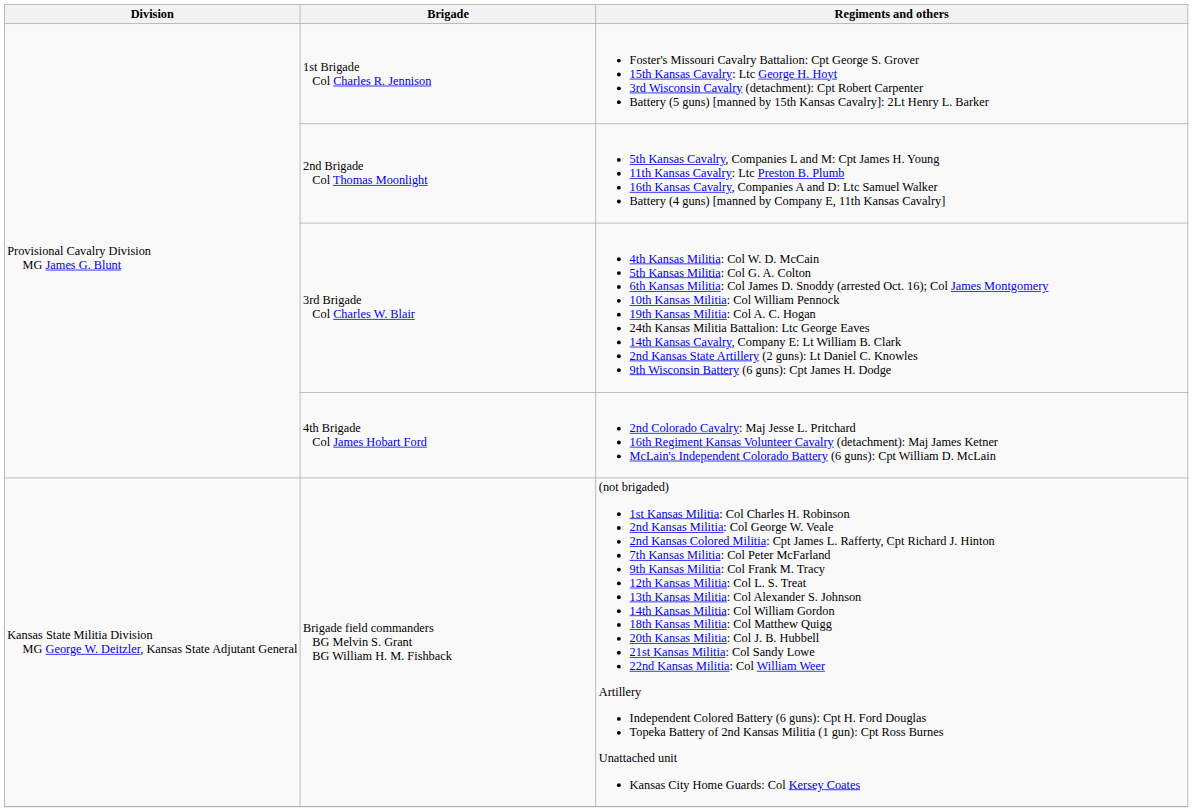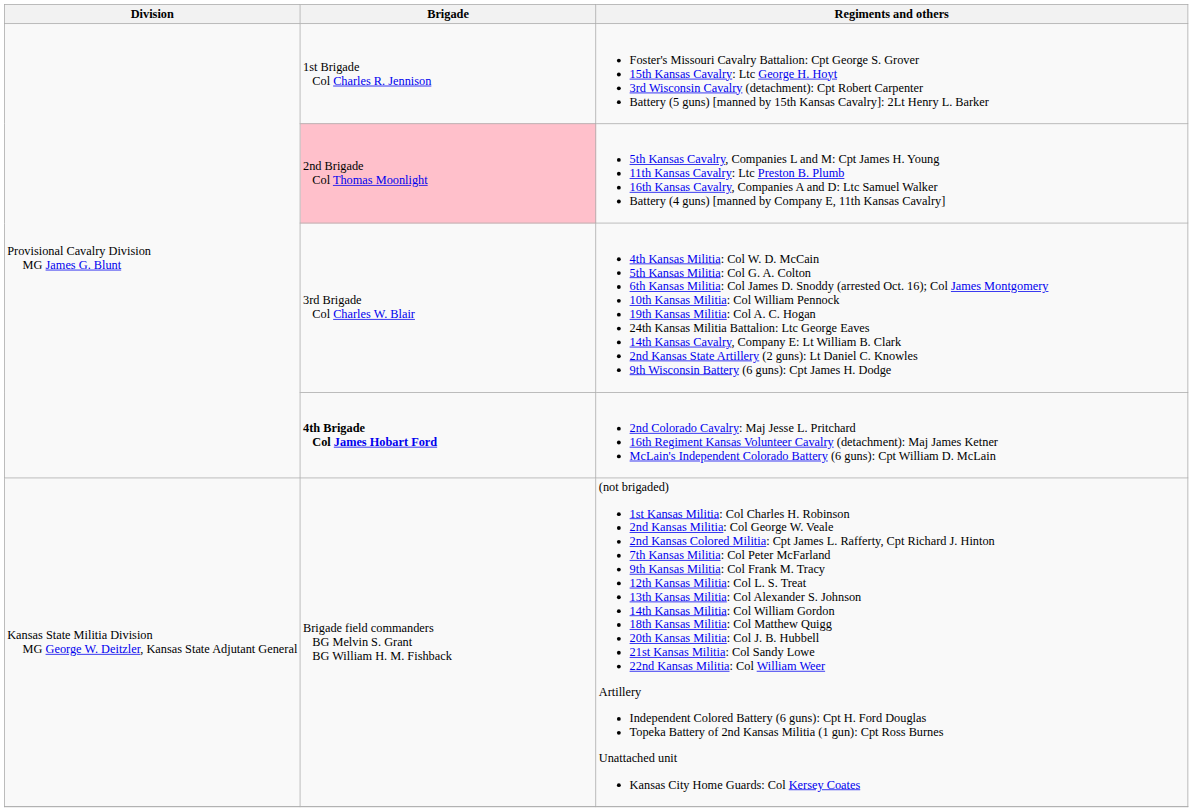2nd Brigade Col Thomas Moonlight | Brigade: no background -> pink background
4th Brigade Col James Hobart Ford | Brigade: normal -> bold
